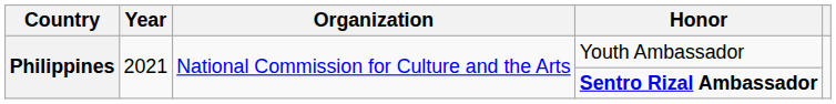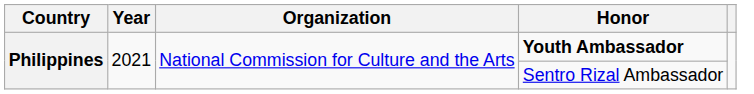Youth Ambassador | Honor: normal -> bold
Sentro Rizal Ambassador | Honor: bold -> normal
